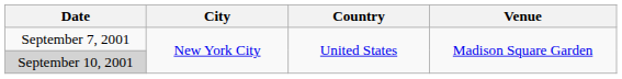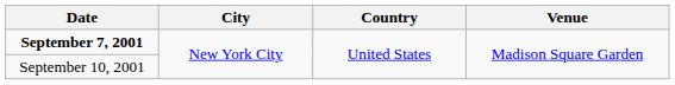September 7, 2001 | Date: normal -> bold
September 10, 2001 | Date: lightgrey background -> no background
